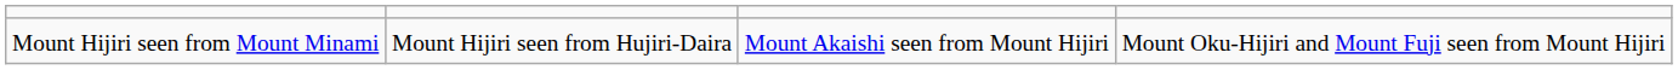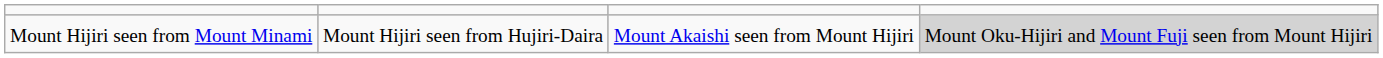Mount Hijiri seen from Mount Minami | column 4: no background -> lightgrey background
